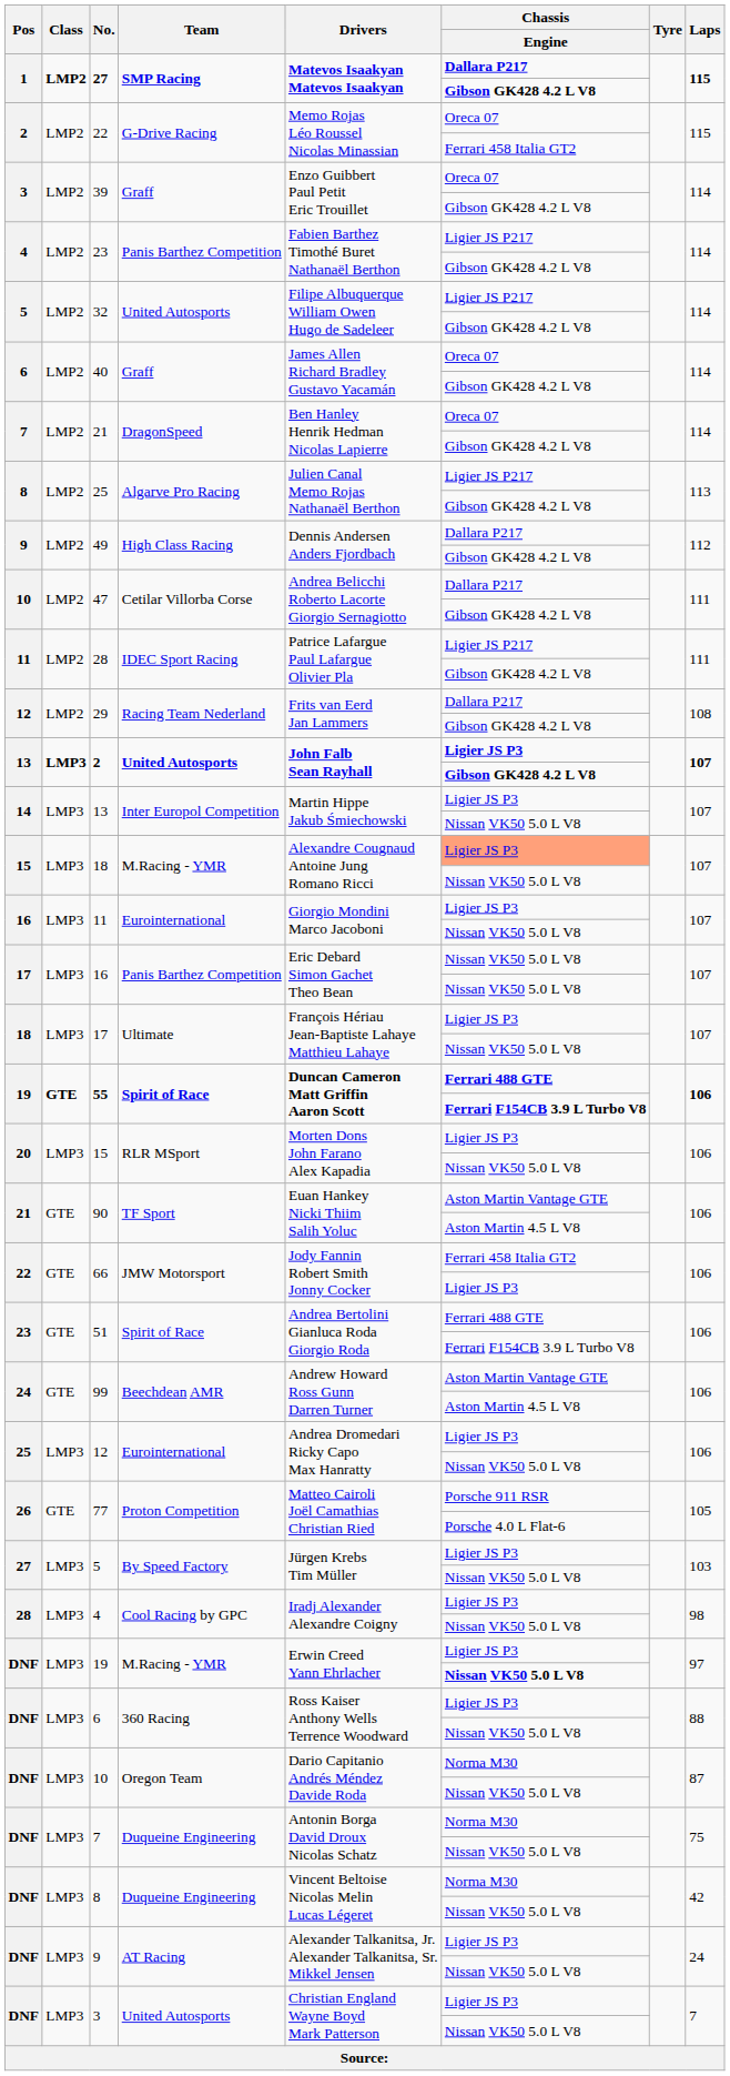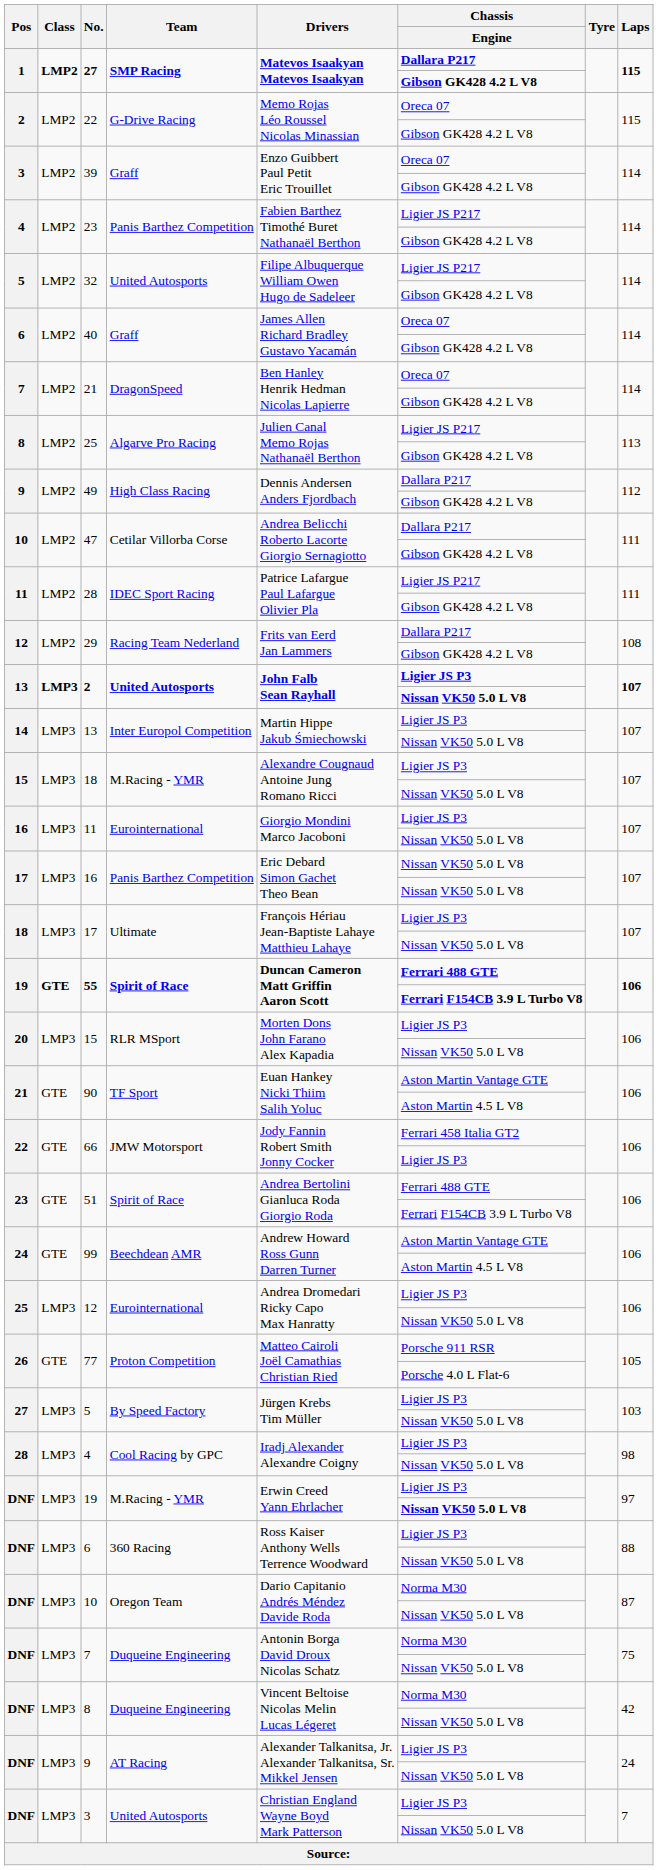row 6 | Chassis / Engine: Ferrari 458 Italia GT2 -> Gibson GK428 4.2 L V8
row 28 | Chassis / Engine: Gibson GK428 4.2 L V8 -> Nissan VK50 5.0 L V8
row 31 | Chassis / Engine: lightsalmon background -> no background
